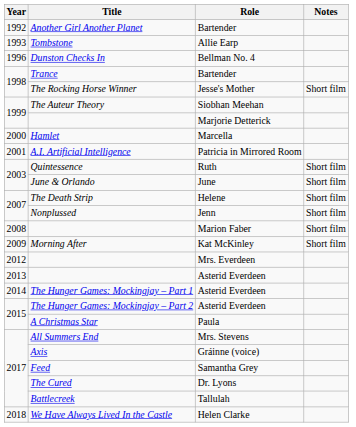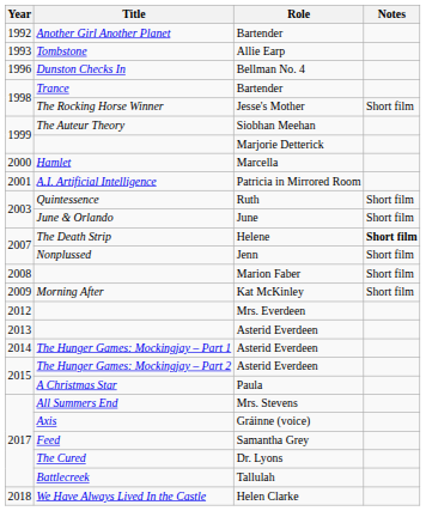The Death Strip | Notes: normal -> bold
